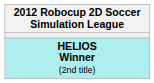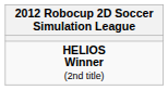row 3 | column 1: paleturquoise background -> no background
